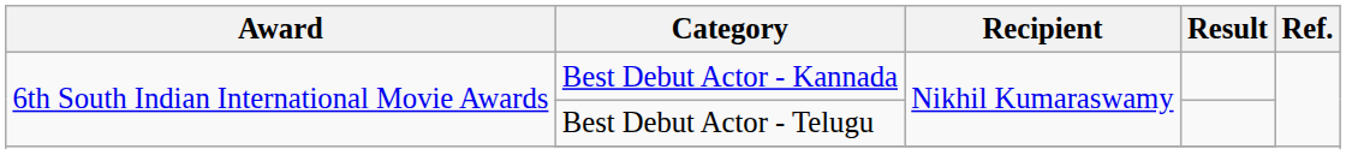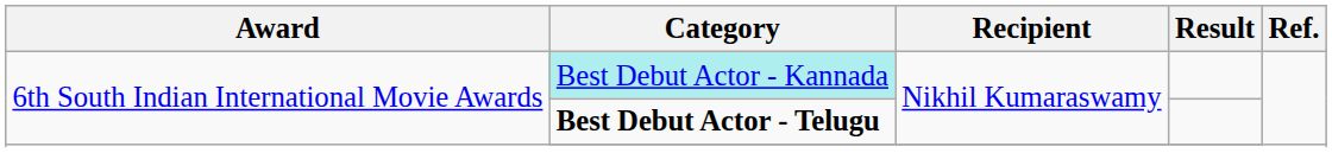Best Debut Actor - Kannada | Category: no background -> paleturquoise background
Best Debut Actor - Telugu | Category: normal -> bold
